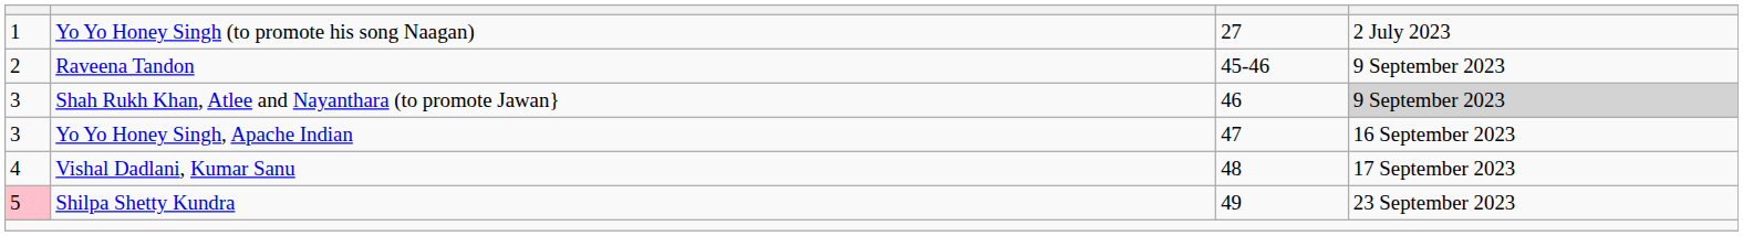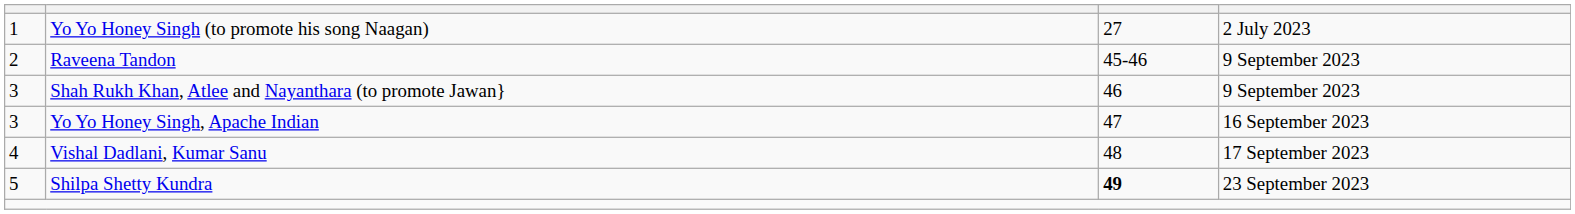Shah Rukh Khan, Atlee and Nayanthara (to promote Jawan} | column 4: lightgrey background -> no background
Shilpa Shetty Kundra | column 1: pink background -> no background
Shilpa Shetty Kundra | column 3: normal -> bold
